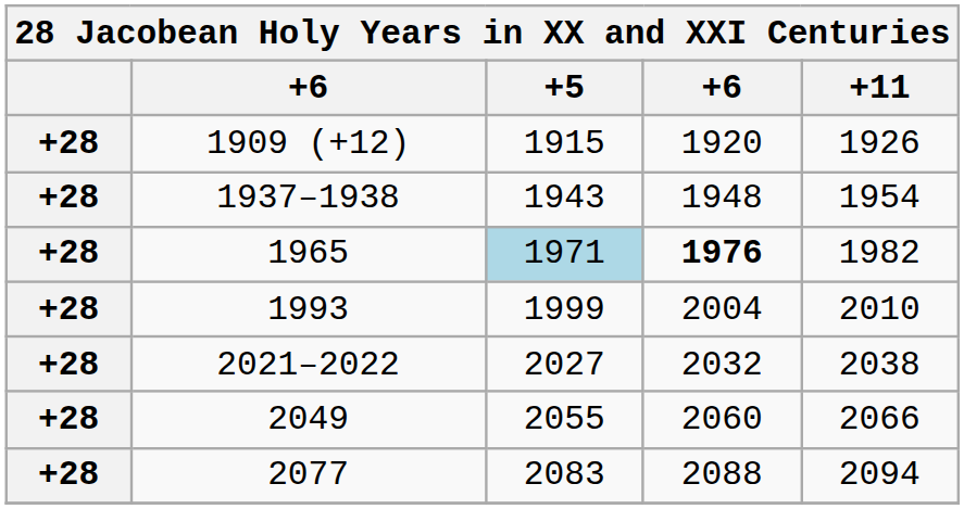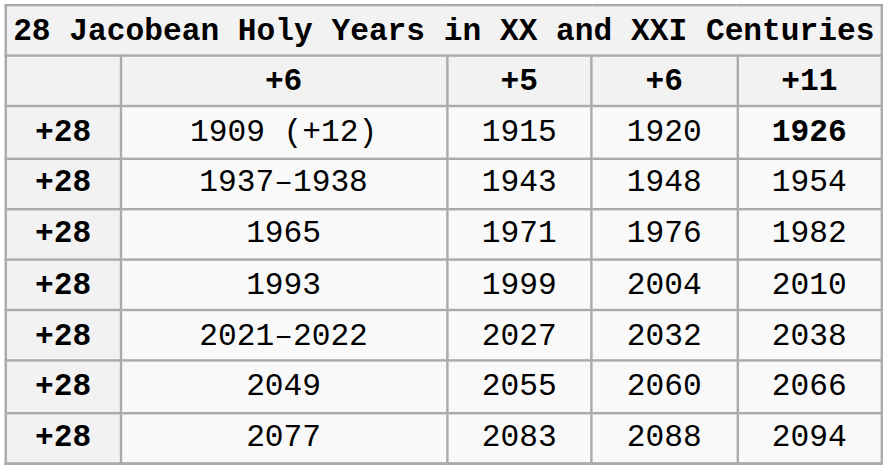1909 (+12) | +11: normal -> bold
1965 | +5: lightblue background -> no background
1965 | column 4: bold -> normal
